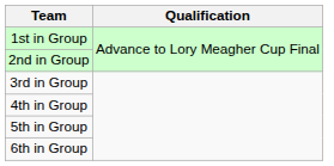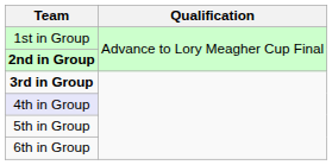2nd in Group | Team: normal -> bold
3rd in Group | Team: normal -> bold
4th in Group | Team: no background -> lavender background
